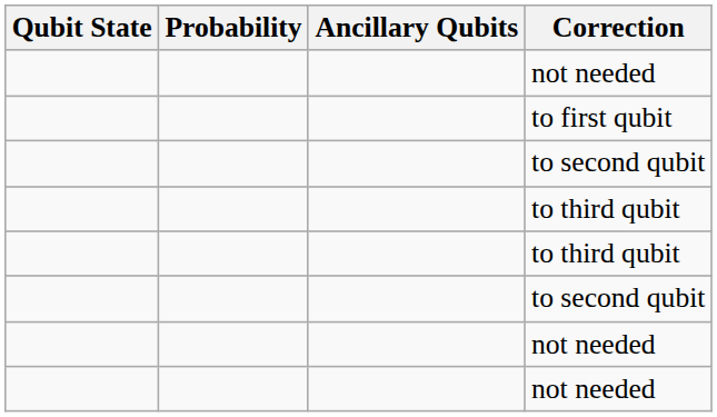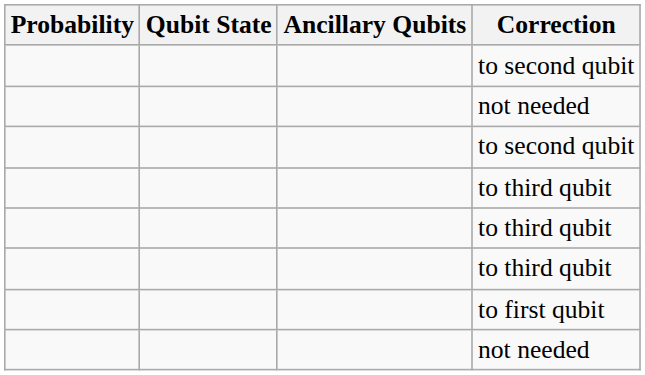columns swapped: Qubit State <-> Probability
row 2 | Correction: not needed -> to second qubit
row 3 | Correction: to first qubit -> not needed
row 7 | Correction: to second qubit -> to third qubit
row 8 | Correction: not needed -> to first qubit
